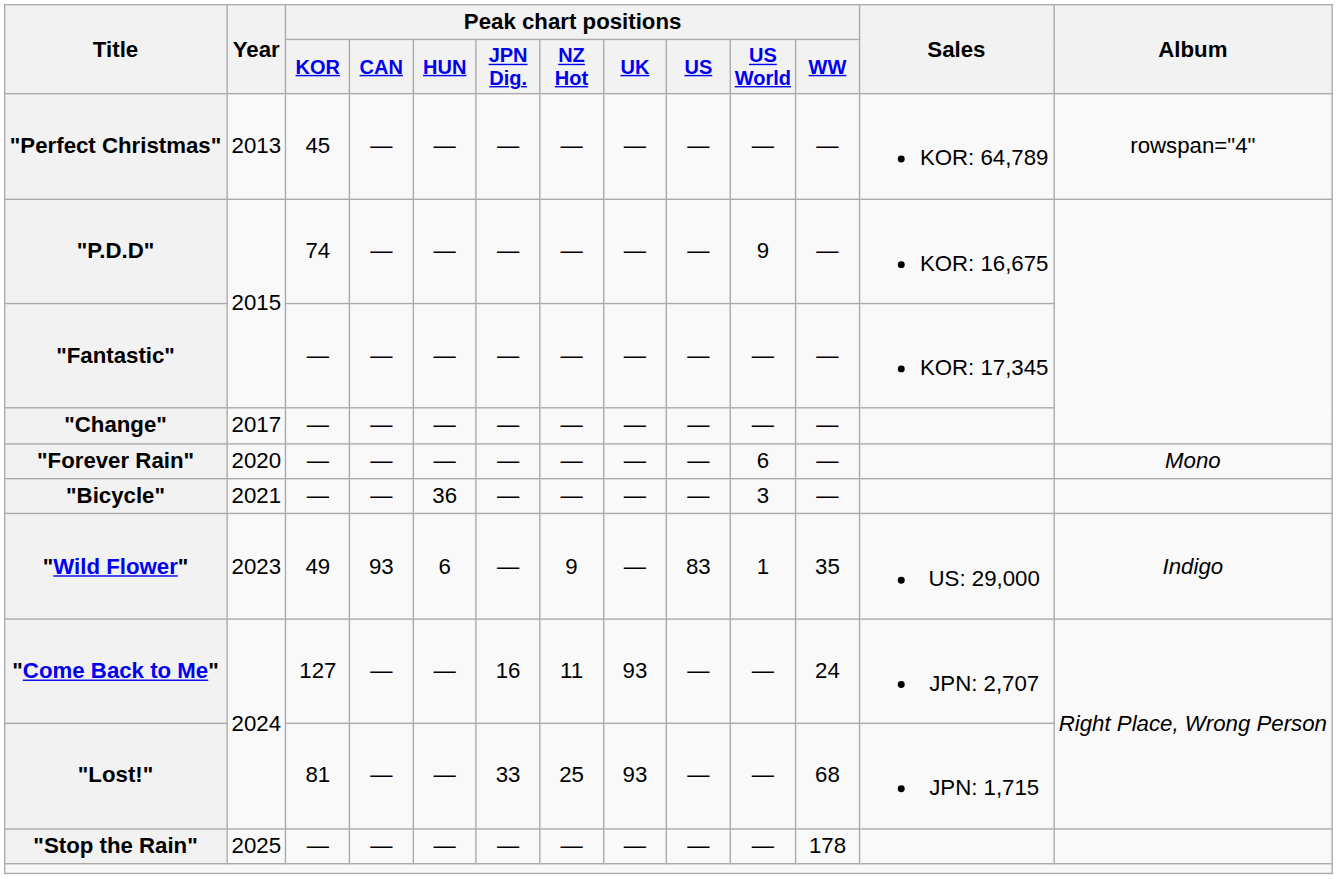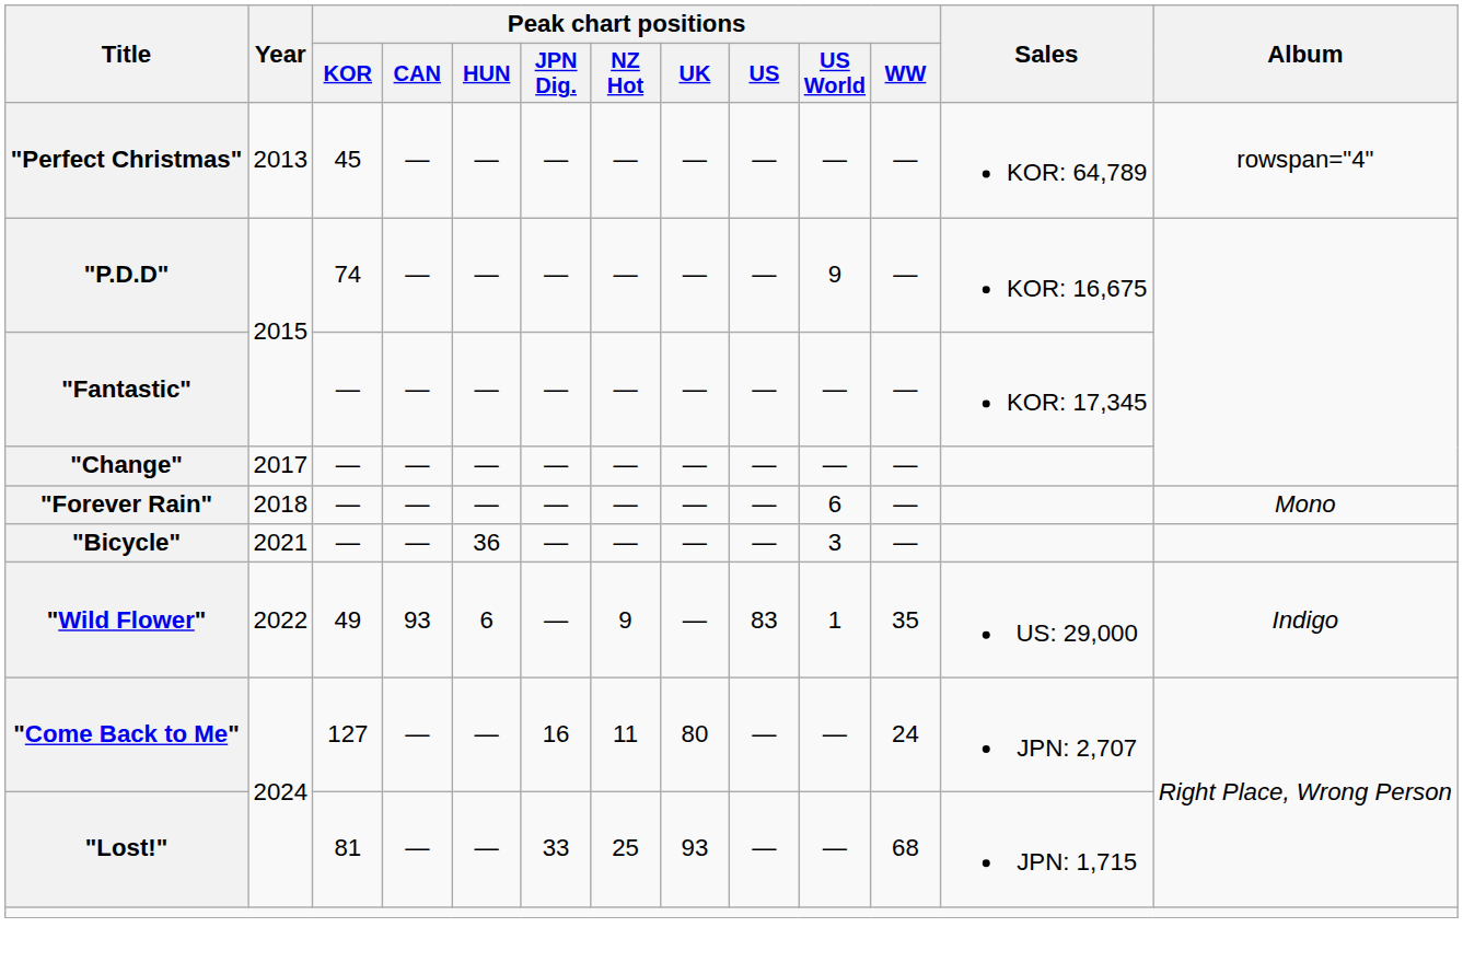"Forever Rain" | Year: 2020 -> 2018
"Wild Flower" | Year: 2023 -> 2022
"Come Back to Me" | Peak chart positions / UK: 93 -> 80
- row: "Stop the Rain" | 2025 | — | — | — | — | — | — | — | — | 178
